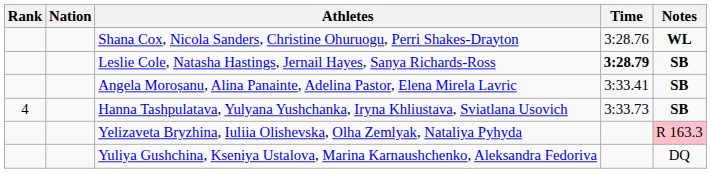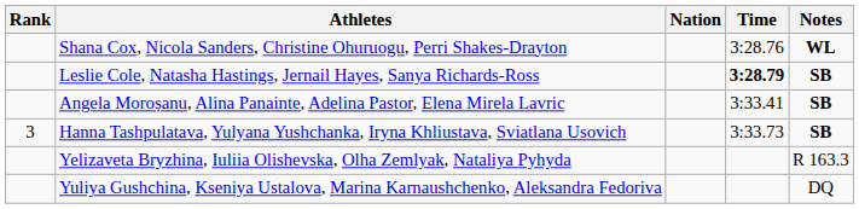columns swapped: Nation <-> Athletes
row 5 | Rank: 4 -> 3
row 6 | Notes: pink background -> no background
